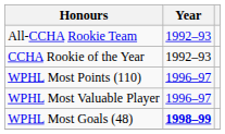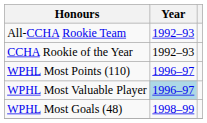WPHL Most Valuable Player | Year: no background -> lightblue background
WPHL Most Goals (48) | Year: bold -> normal
